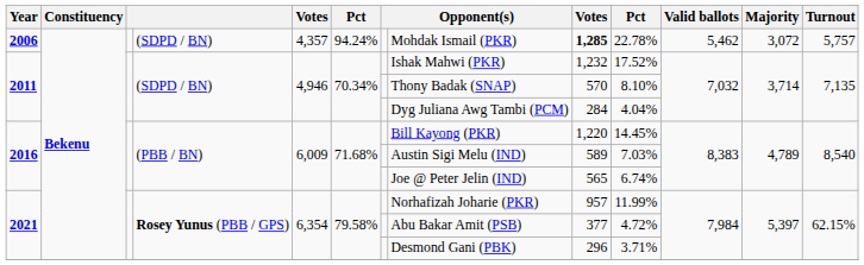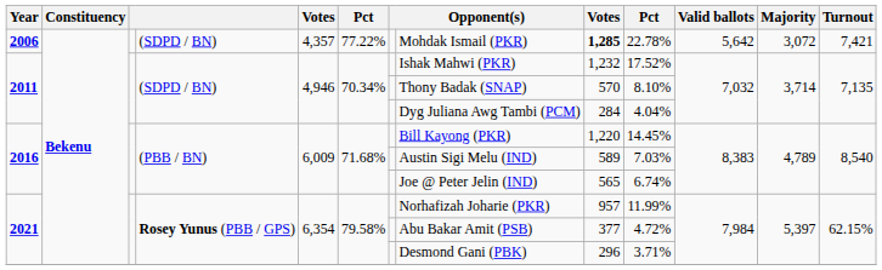2006 | column 6: 94.24% -> 77.22%
2006 | Valid ballots: 5,462 -> 5,642
2006 | Turnout: 5,757 -> 7,421
